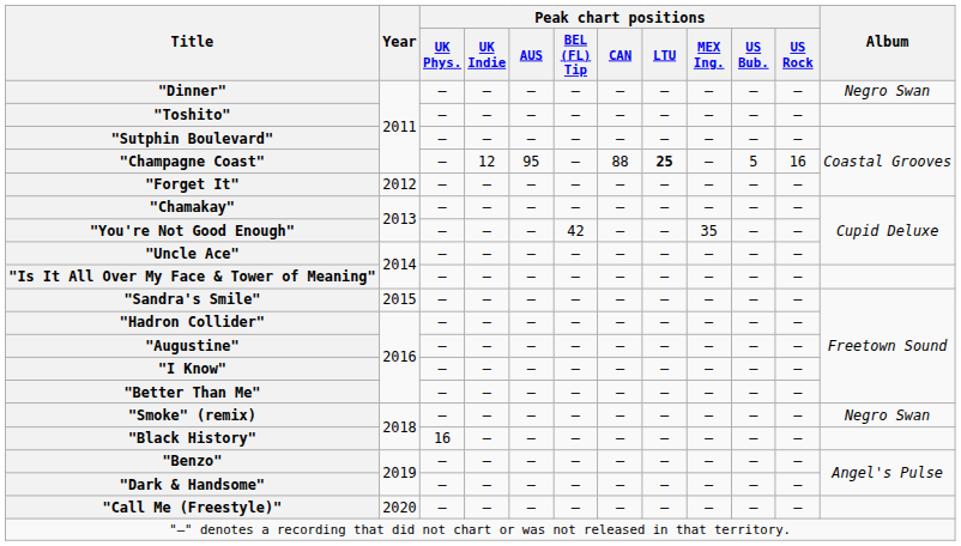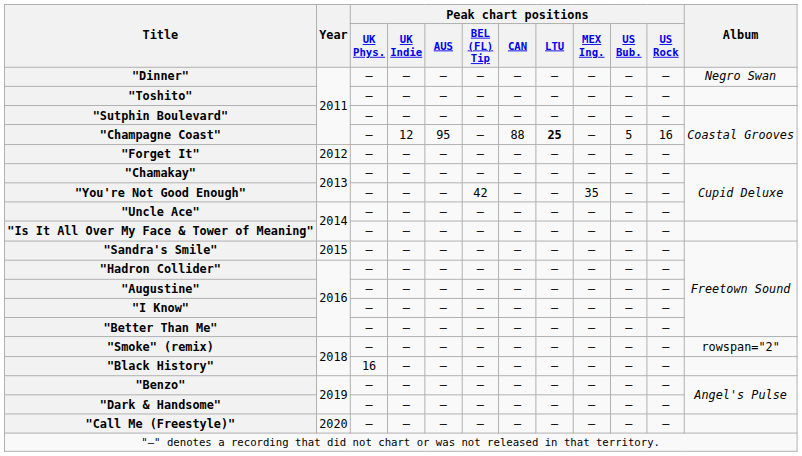"Smoke" (remix) | Album: Negro Swan -> rowspan="2"
